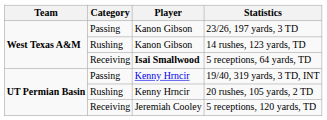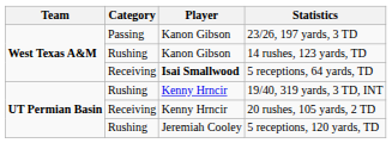19/40, 319 yards, 3 TD, INT | Category: Passing -> Rushing
20 rushes, 105 yards, 2 TD | Category: Rushing -> Receiving
5 receptions, 120 yards, TD | Category: Receiving -> Rushing
